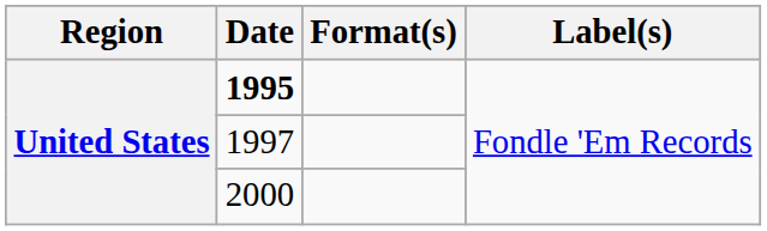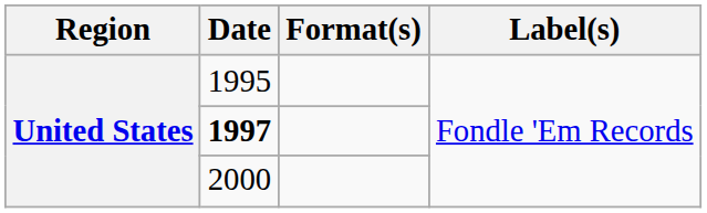1995 | Date: bold -> normal
1997 | Date: normal -> bold
